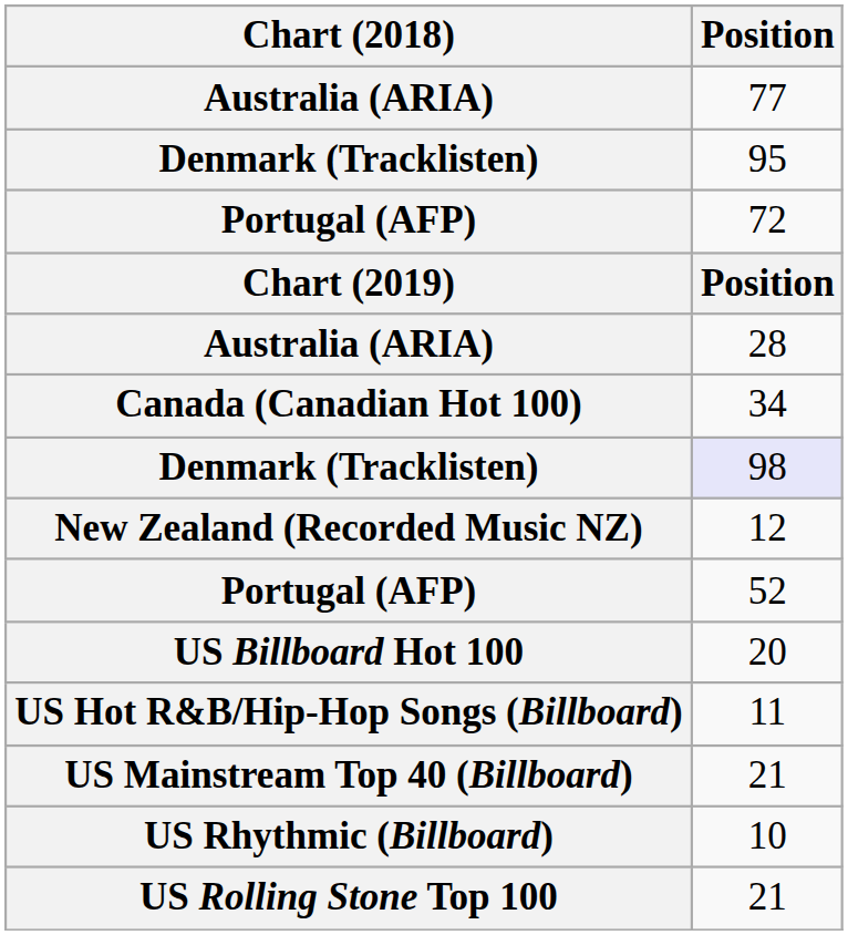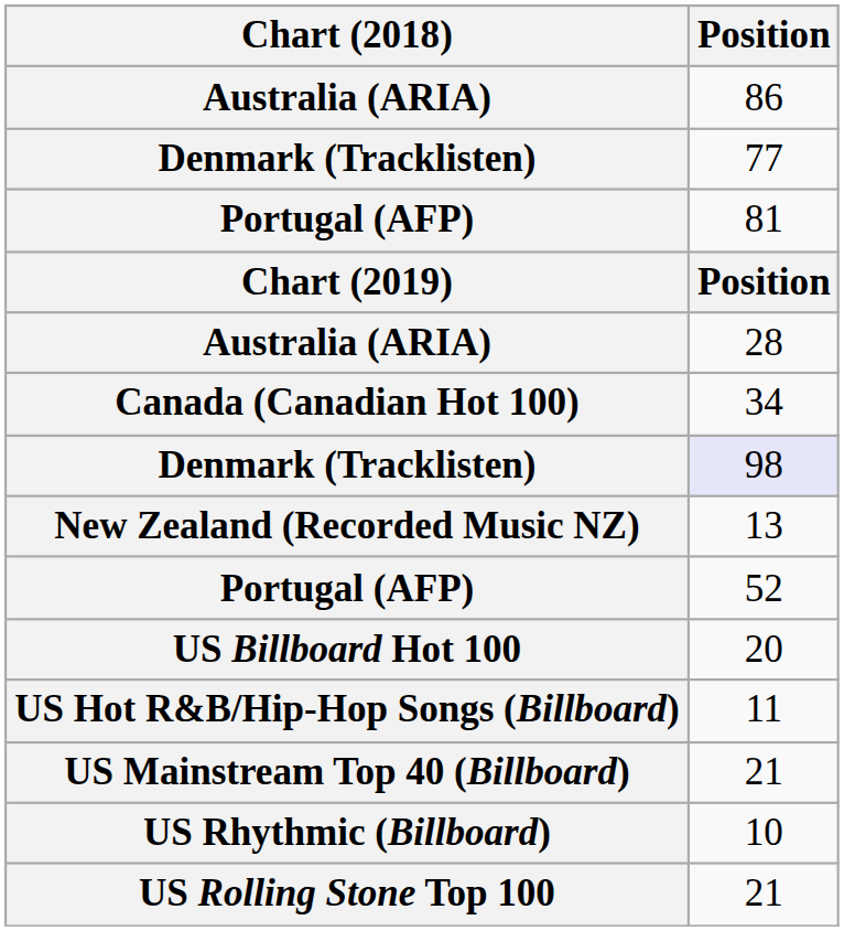row 2 | Position: 77 -> 86
row 3 | Position: 95 -> 77
row 4 | Position: 72 -> 81
row 9 | Position: 12 -> 13
